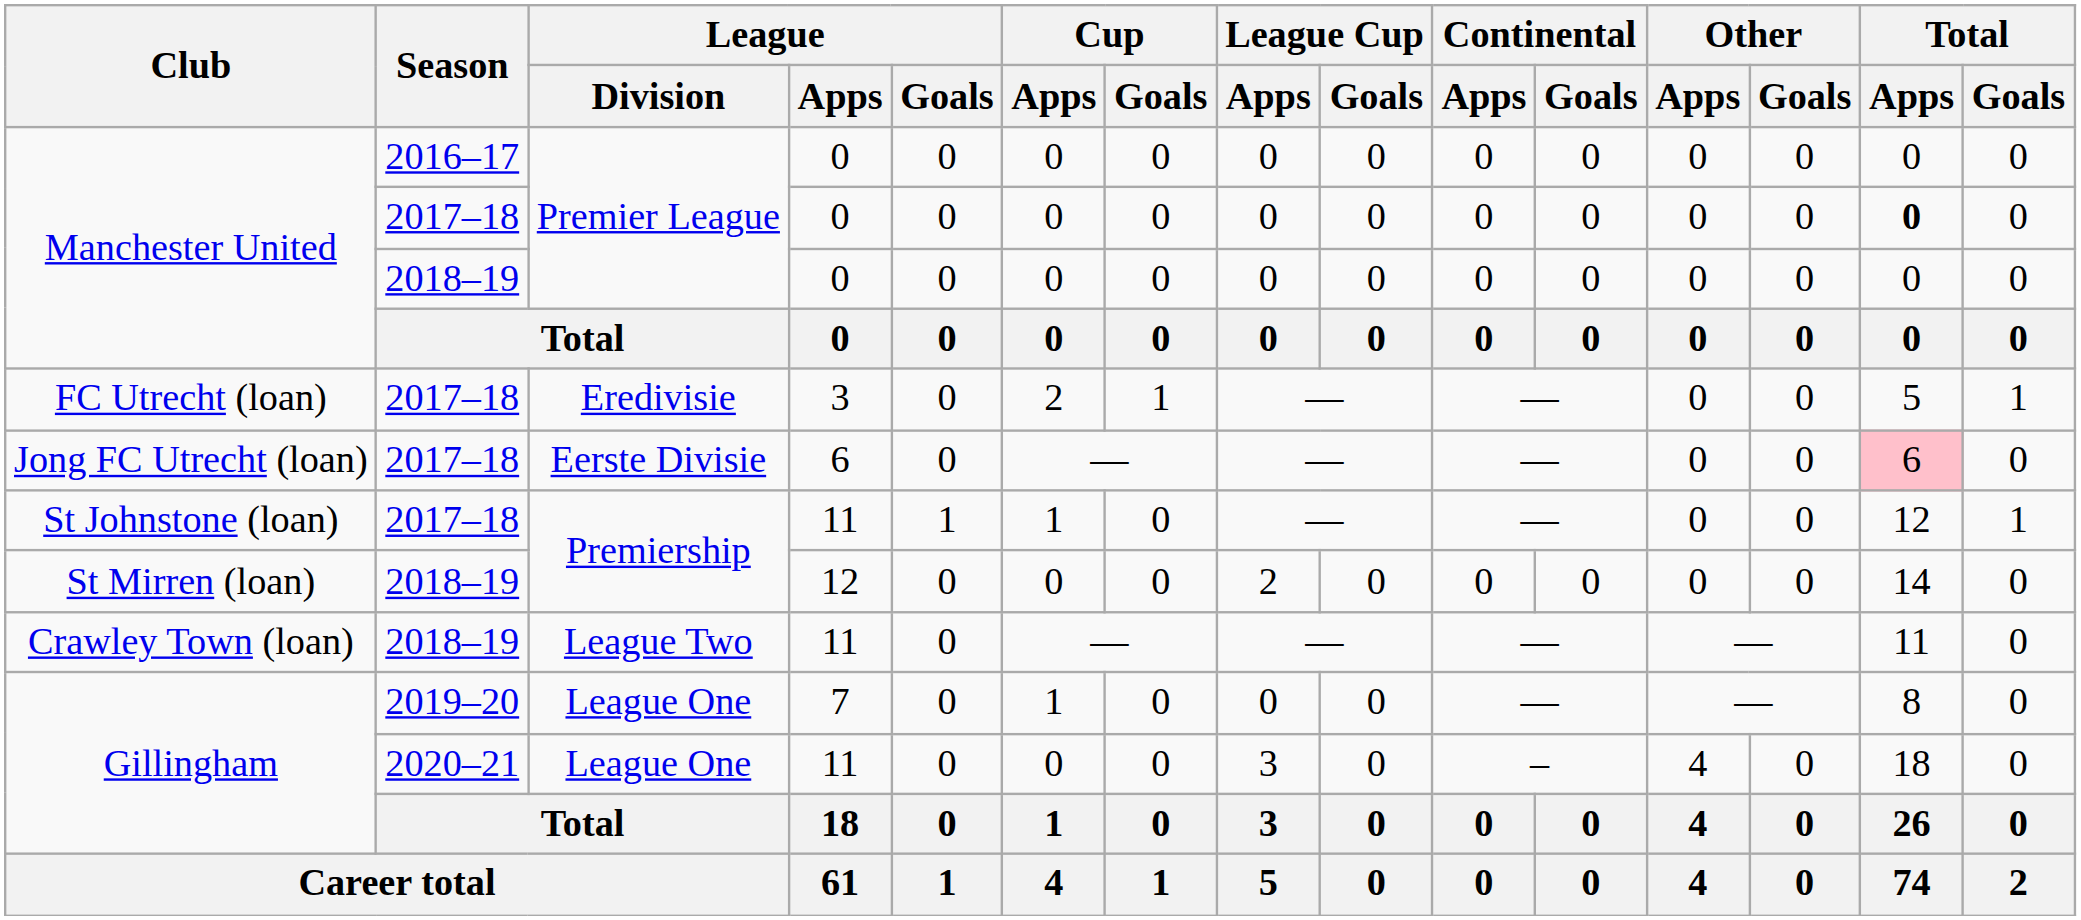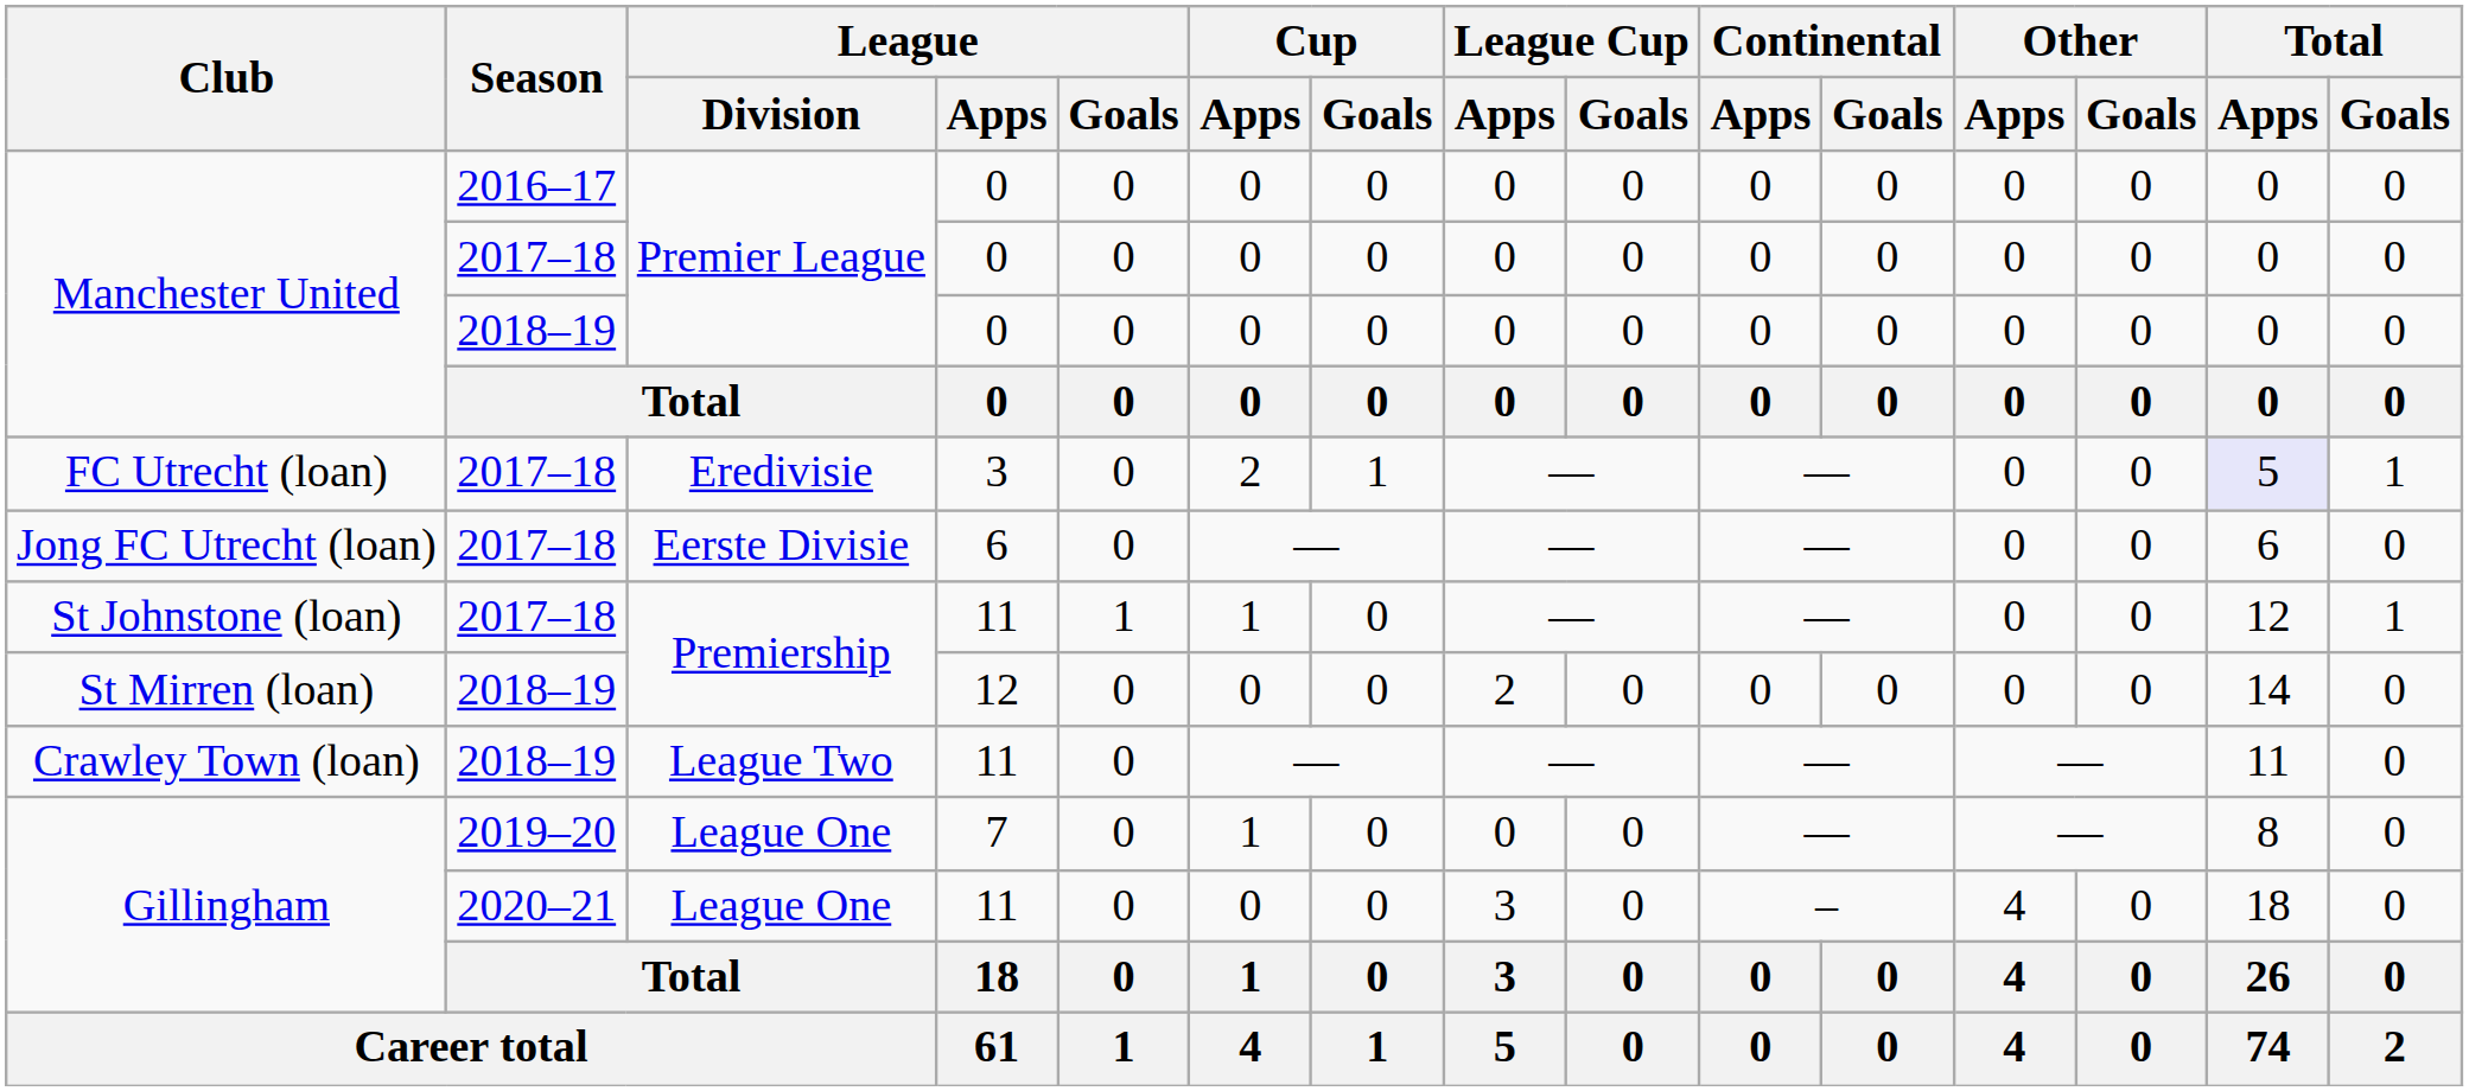Manchester United / 2017–18 | Total / Apps: bold -> normal
FC Utrecht (loan) | Total / Apps: no background -> lavender background
Jong FC Utrecht (loan) | Total / Apps: pink background -> no background
